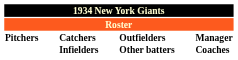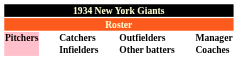Pitchers | column 1: no background -> pink background
